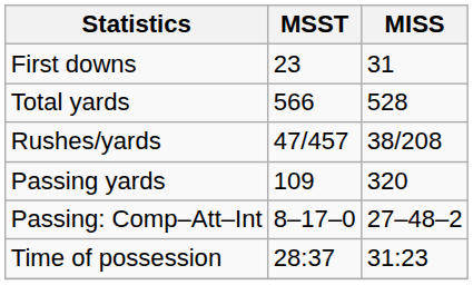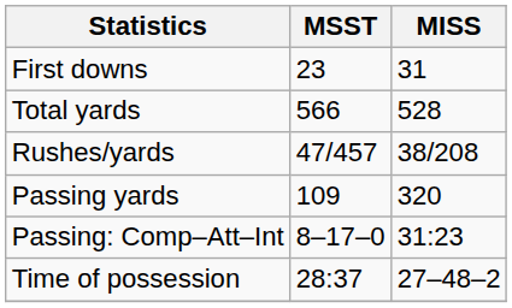Passing: Comp–Att–Int | MISS: 27–48–2 -> 31:23
Time of possession | MISS: 31:23 -> 27–48–2
